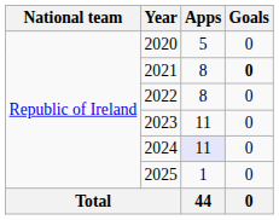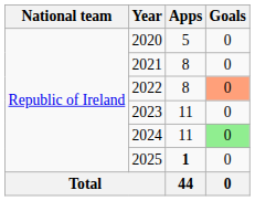2021 | Goals: bold -> normal
2022 | Goals: no background -> lightsalmon background
2024 | Apps: lavender background -> no background
2024 | Goals: no background -> lightgreen background
2025 | Apps: normal -> bold
